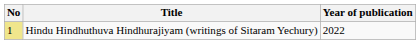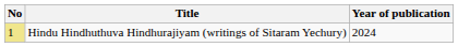row 2 | Year of publication: 2022 -> 2024
